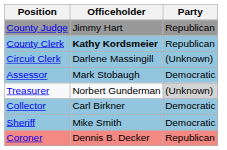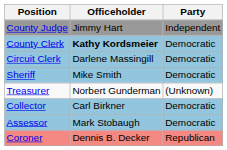County Judge | Party: Republican -> Independent
County Clerk | Party: Republican -> Democratic
Circuit Clerk | Party: (Unknown) -> Democratic
rows swapped: Sheriff <-> Assessor
Treasurer | Party: lightgrey background -> no background
